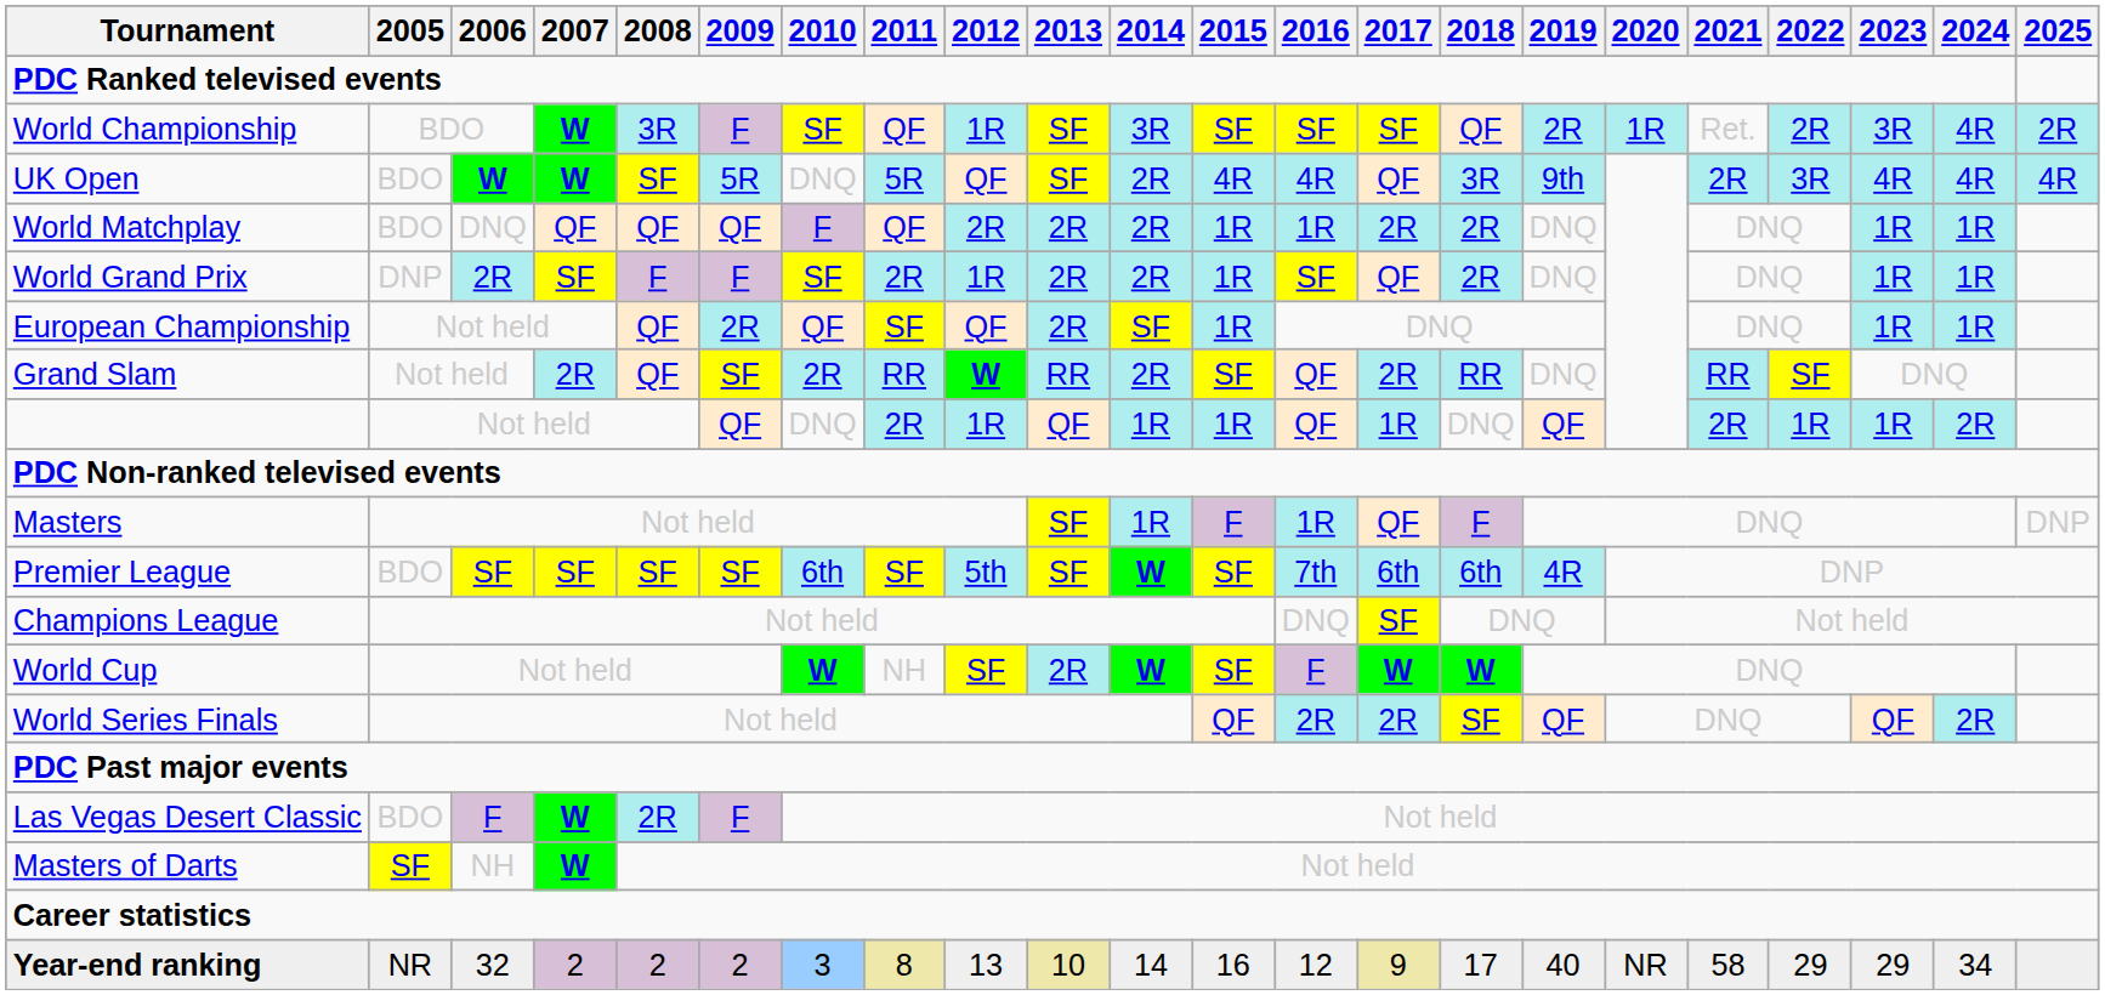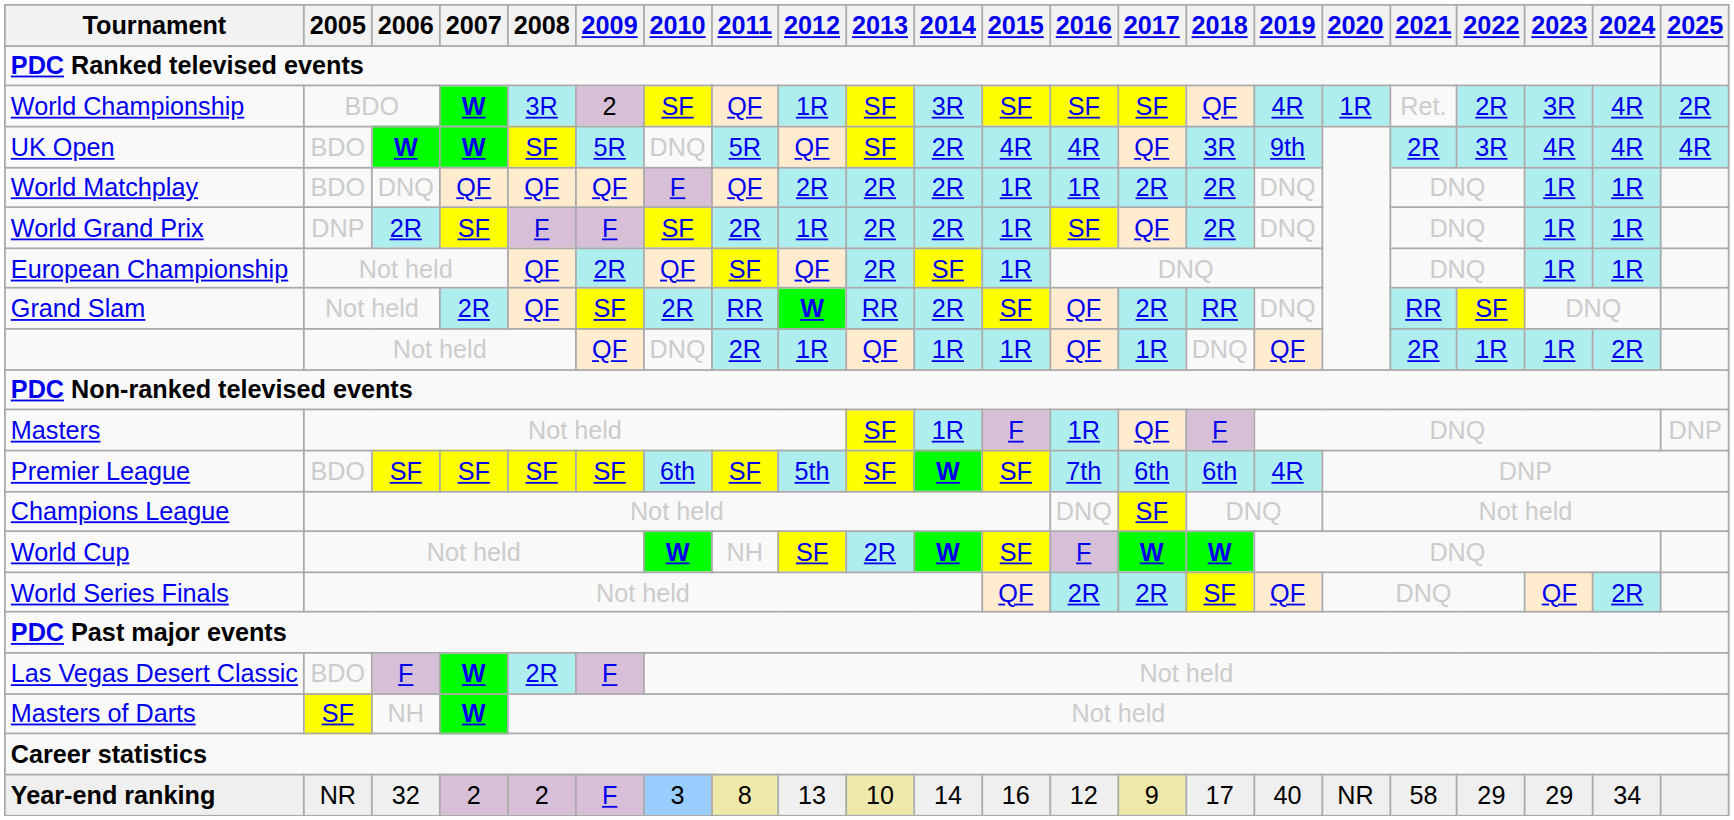World Championship | 2009: F -> 2
World Championship | 2019: 2R -> 4R
Year-end ranking | 2009: 2 -> F
